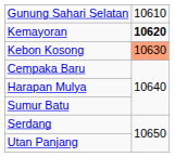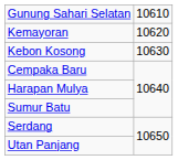Kemayoran | column 2: bold -> normal
Kebon Kosong | column 2: lightsalmon background -> no background
